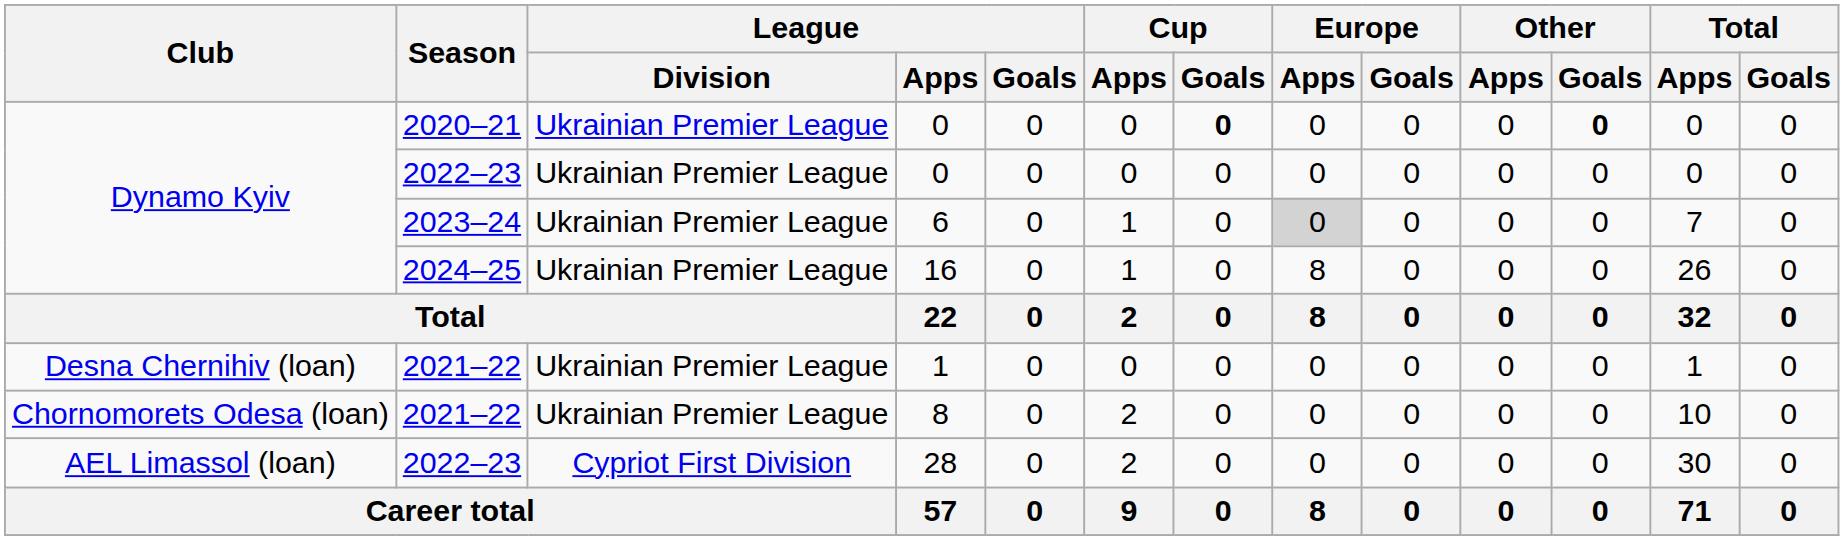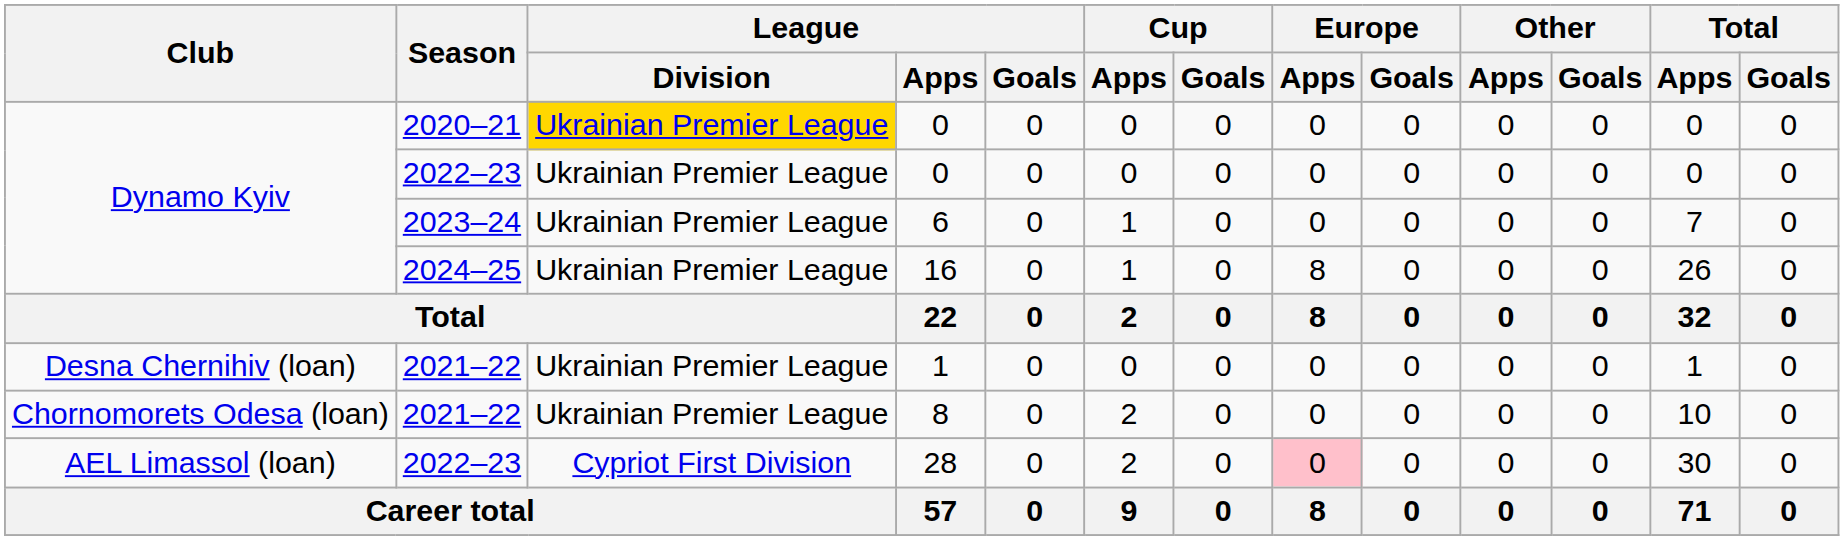2020–21 / 0 | League / Division: no background -> gold background
2020–21 / 0 | Cup / Goals: bold -> normal
2020–21 / 0 | Other / Goals: bold -> normal
6 | Europe / Apps: lightgrey background -> no background
28 | Europe / Apps: no background -> pink background
